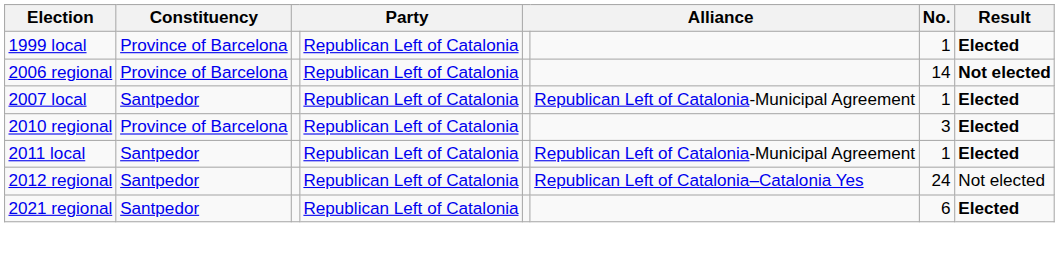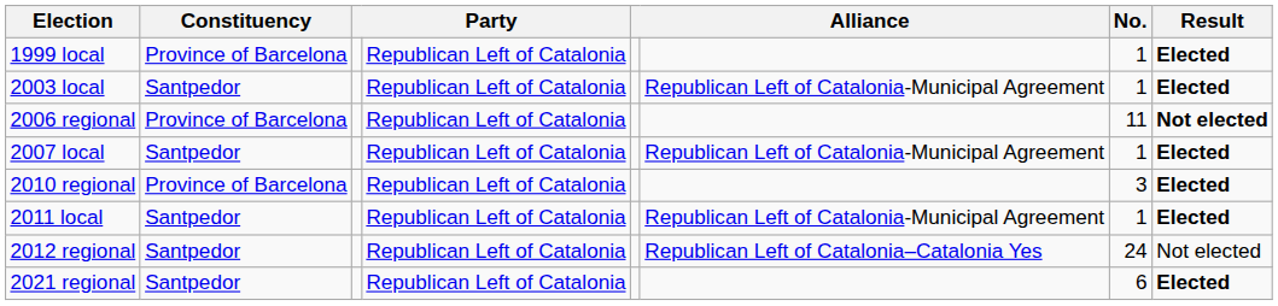+ row: 2003 local | Santpedor | Republican Left of Catalonia | Republican Left of Catalonia-Municipal Agreement | 1 | Elected
2006 regional | No.: 14 -> 11
